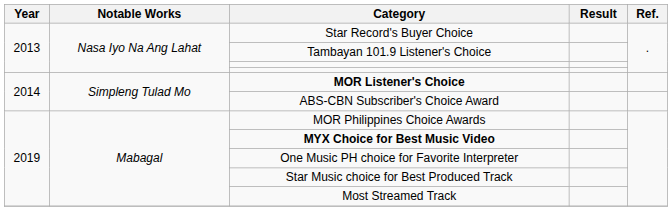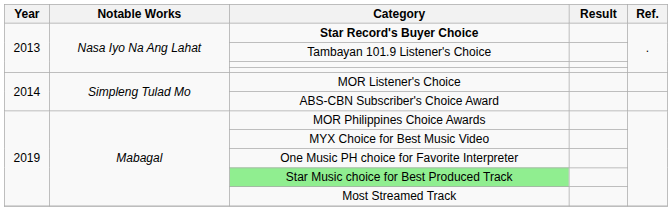Star Record's Buyer Choice | Category: normal -> bold
MOR Listener's Choice | Category: bold -> normal
MYX Choice for Best Music Video | Category: bold -> normal
Star Music choice for Best Produced Track | Category: no background -> lightgreen background
